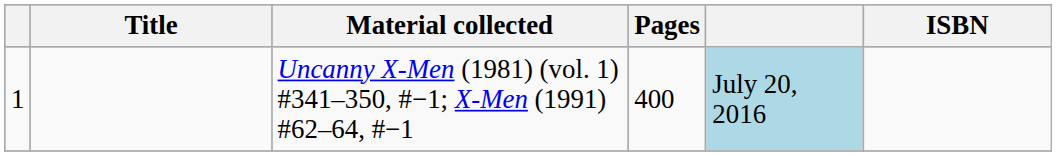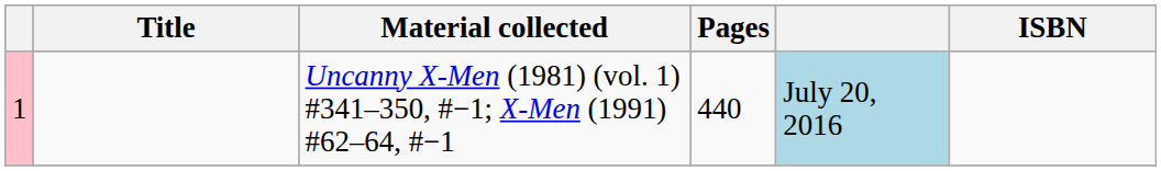row 2 | column 1: no background -> pink background
row 2 | Pages: 400 -> 440
